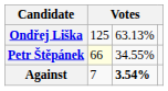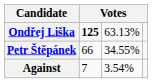Ondřej Liška | column 2: normal -> bold
Petr Štěpánek | column 2: lightyellow background -> no background
Against | column 3: bold -> normal
